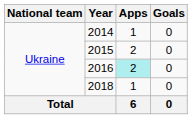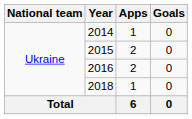2016 | Apps: paleturquoise background -> no background
